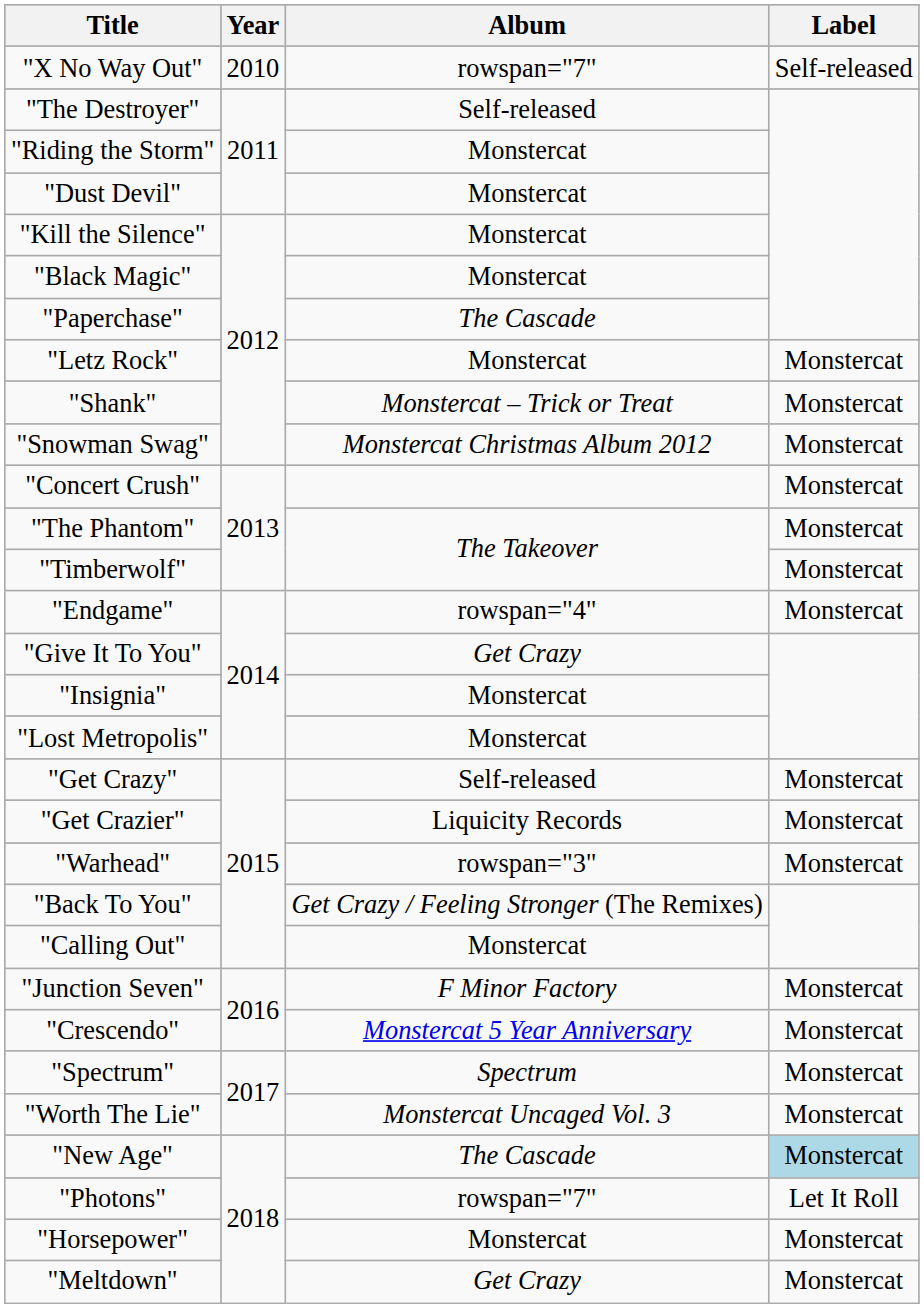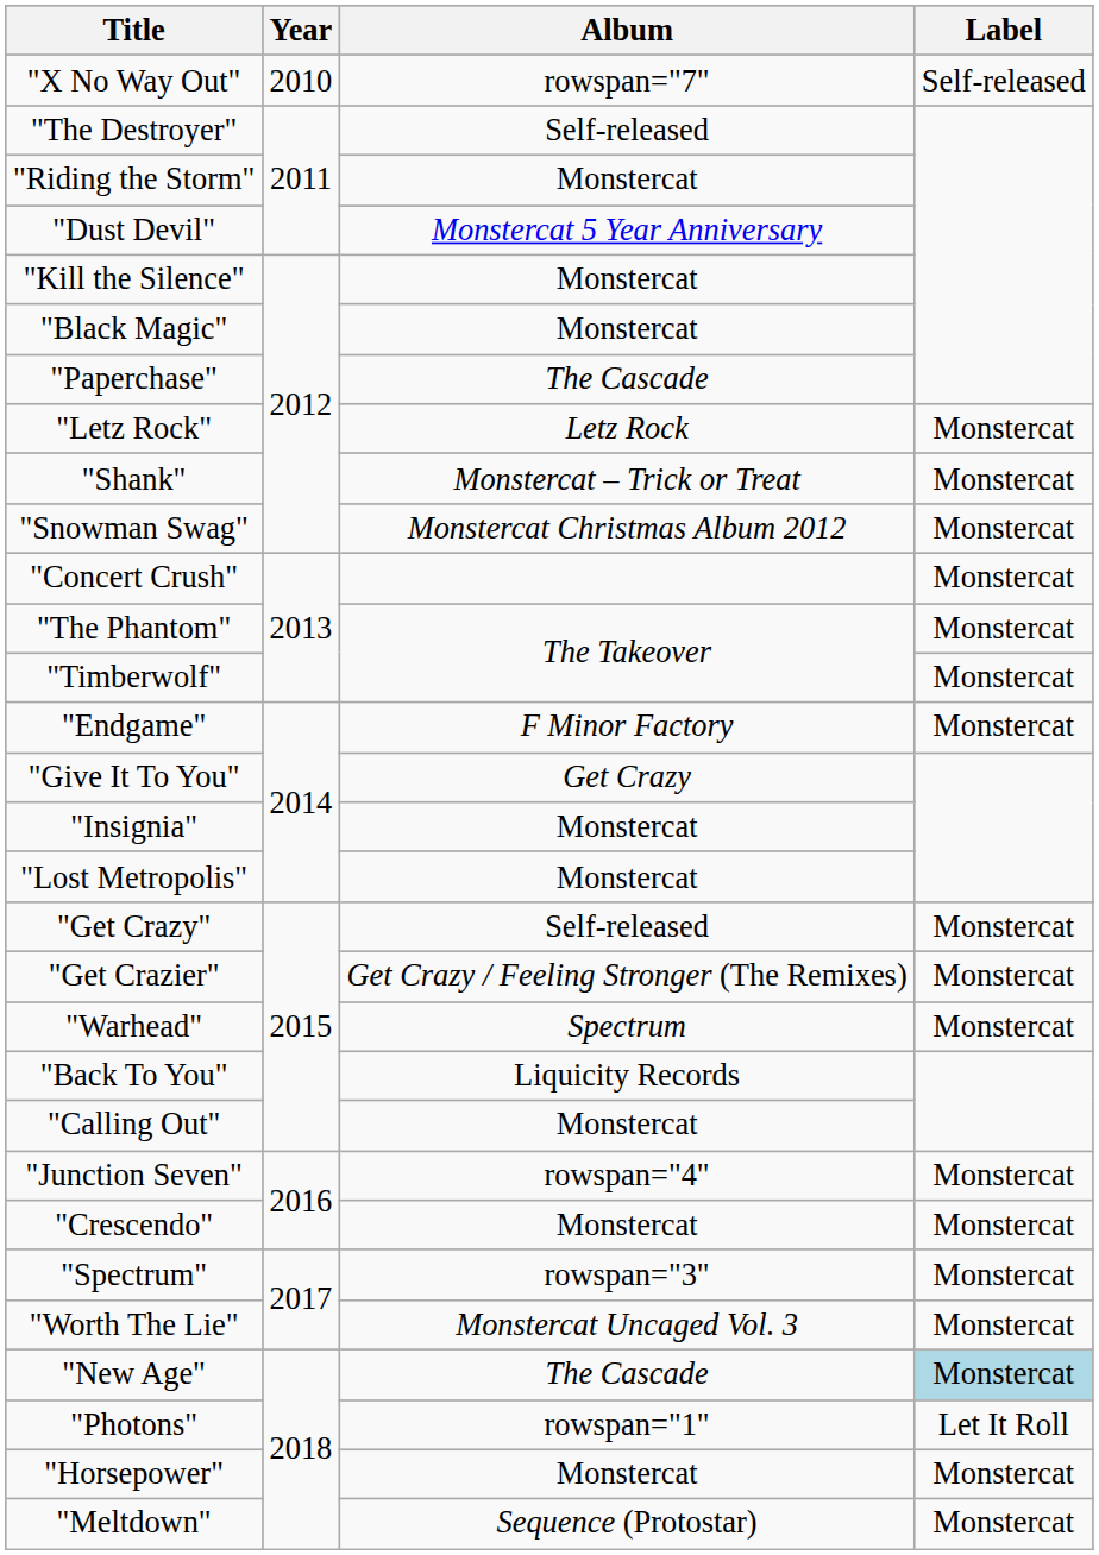"Dust Devil" | Album: Monstercat -> Monstercat 5 Year Anniversary
"Letz Rock" | Album: Monstercat -> Letz Rock
"Endgame" | Album: rowspan="4" -> F Minor Factory
"Get Crazier" | Album: Liquicity Records -> Get Crazy / Feeling Stronger (The Remixes)
"Warhead" | Album: rowspan="3" -> Spectrum
"Back To You" | Album: Get Crazy / Feeling Stronger (The Remixes) -> Liquicity Records
"Junction Seven" | Album: F Minor Factory -> rowspan="4"
"Crescendo" | Album: Monstercat 5 Year Anniversary -> Monstercat
"Spectrum" | Album: Spectrum -> rowspan="3"
"Photons" | Album: rowspan="7" -> rowspan="1"
"Meltdown" | Album: Get Crazy -> Sequence (Protostar)
